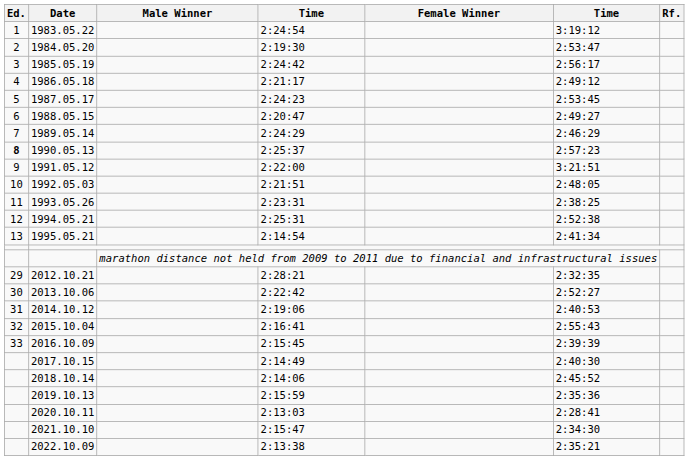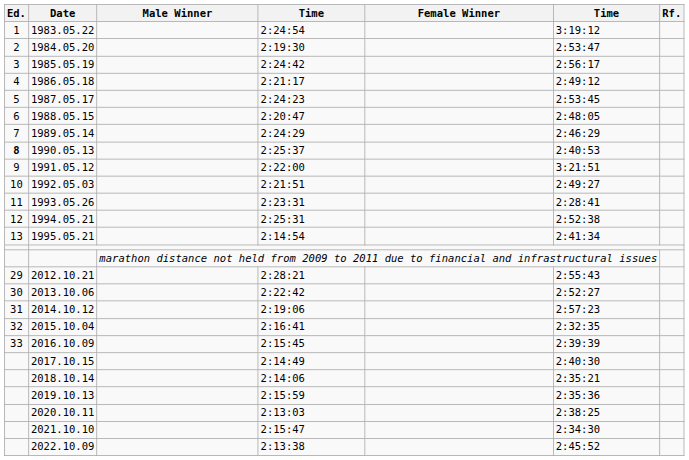2:20:47 | column 6: 2:49:27 -> 2:48:05
2:25:37 | column 6: 2:57:23 -> 2:40:53
2:21:51 | column 6: 2:48:05 -> 2:49:27
2:23:31 | column 6: 2:38:25 -> 2:28:41
2:28:21 | column 6: 2:32:35 -> 2:55:43
2:19:06 | column 6: 2:40:53 -> 2:57:23
2:16:41 | column 6: 2:55:43 -> 2:32:35
2:14:06 | column 6: 2:45:52 -> 2:35:21
2:13:03 | column 6: 2:28:41 -> 2:38:25
2:13:38 | column 6: 2:35:21 -> 2:45:52
